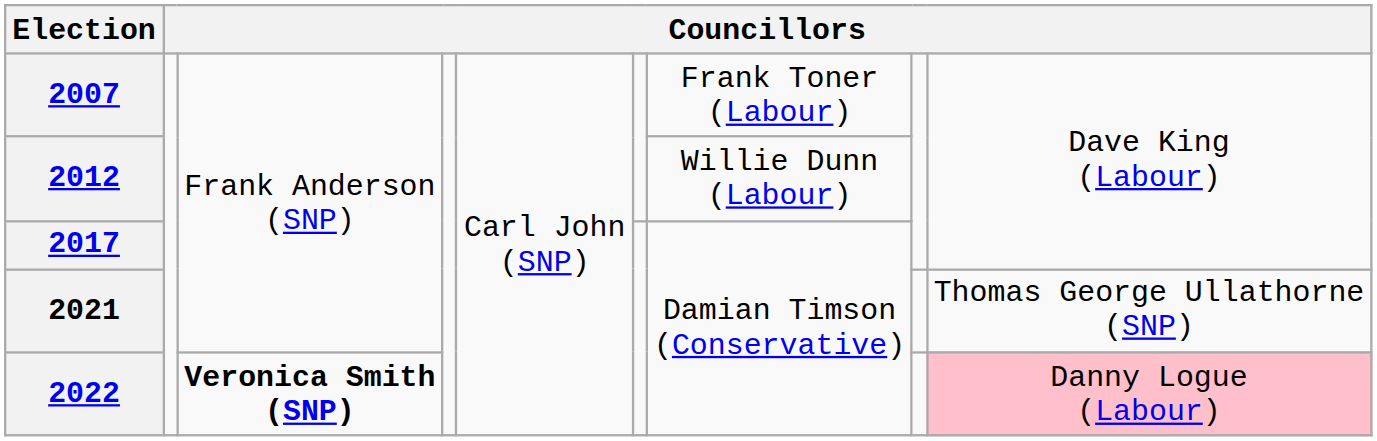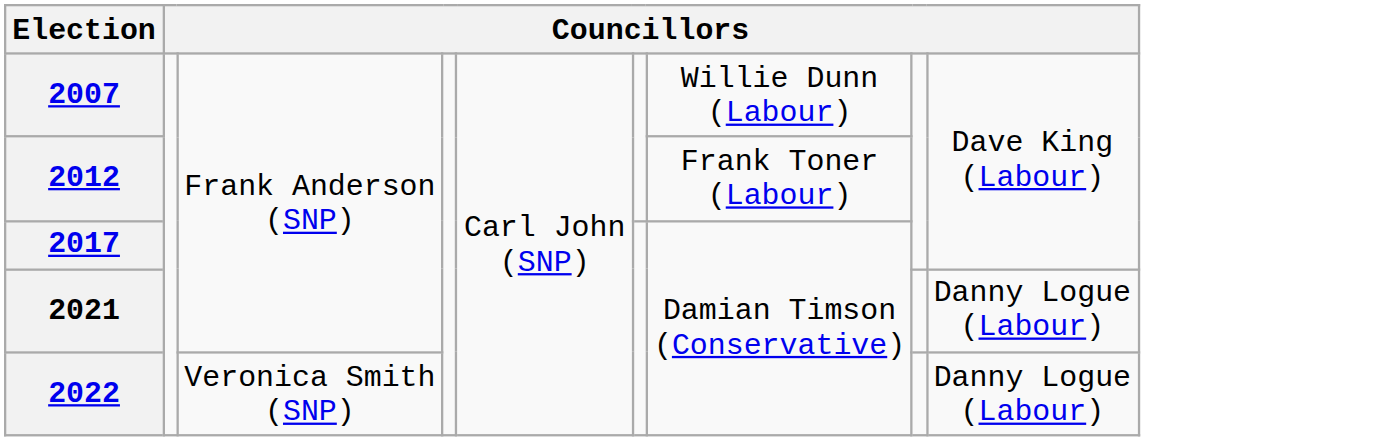2007 | column 7: Frank Toner (Labour) -> Willie Dunn (Labour)
2012 | column 7: Willie Dunn (Labour) -> Frank Toner (Labour)
2021 | column 9: Thomas George Ullathorne (SNP) -> Danny Logue (Labour)
2022 | column 3: bold -> normal
2022 | column 9: pink background -> no background
